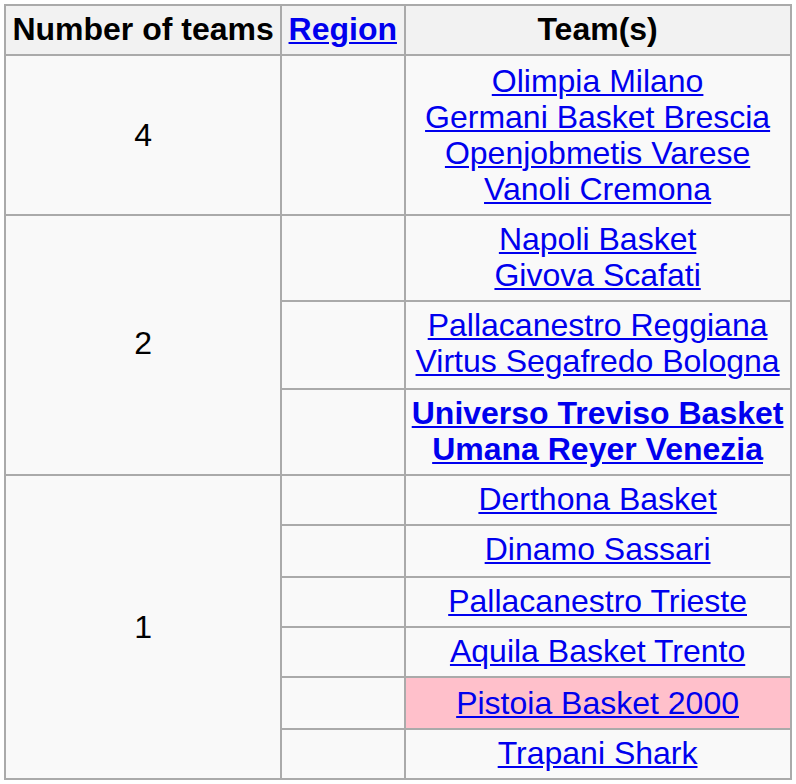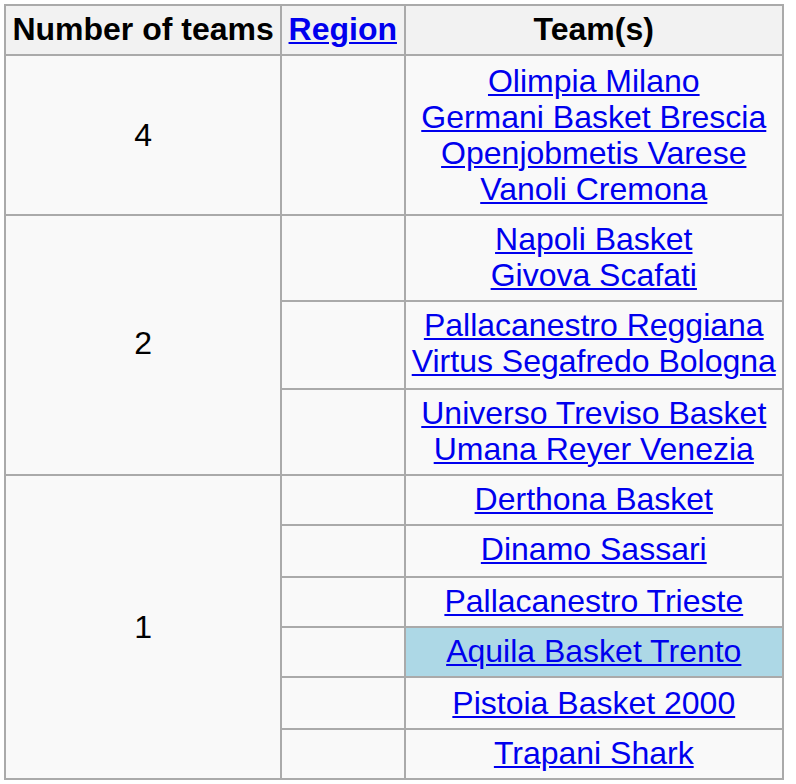Universo Treviso Basket Umana Reyer Venezia | Team(s): bold -> normal
Aquila Basket Trento | Team(s): no background -> lightblue background
Pistoia Basket 2000 | Team(s): pink background -> no background
